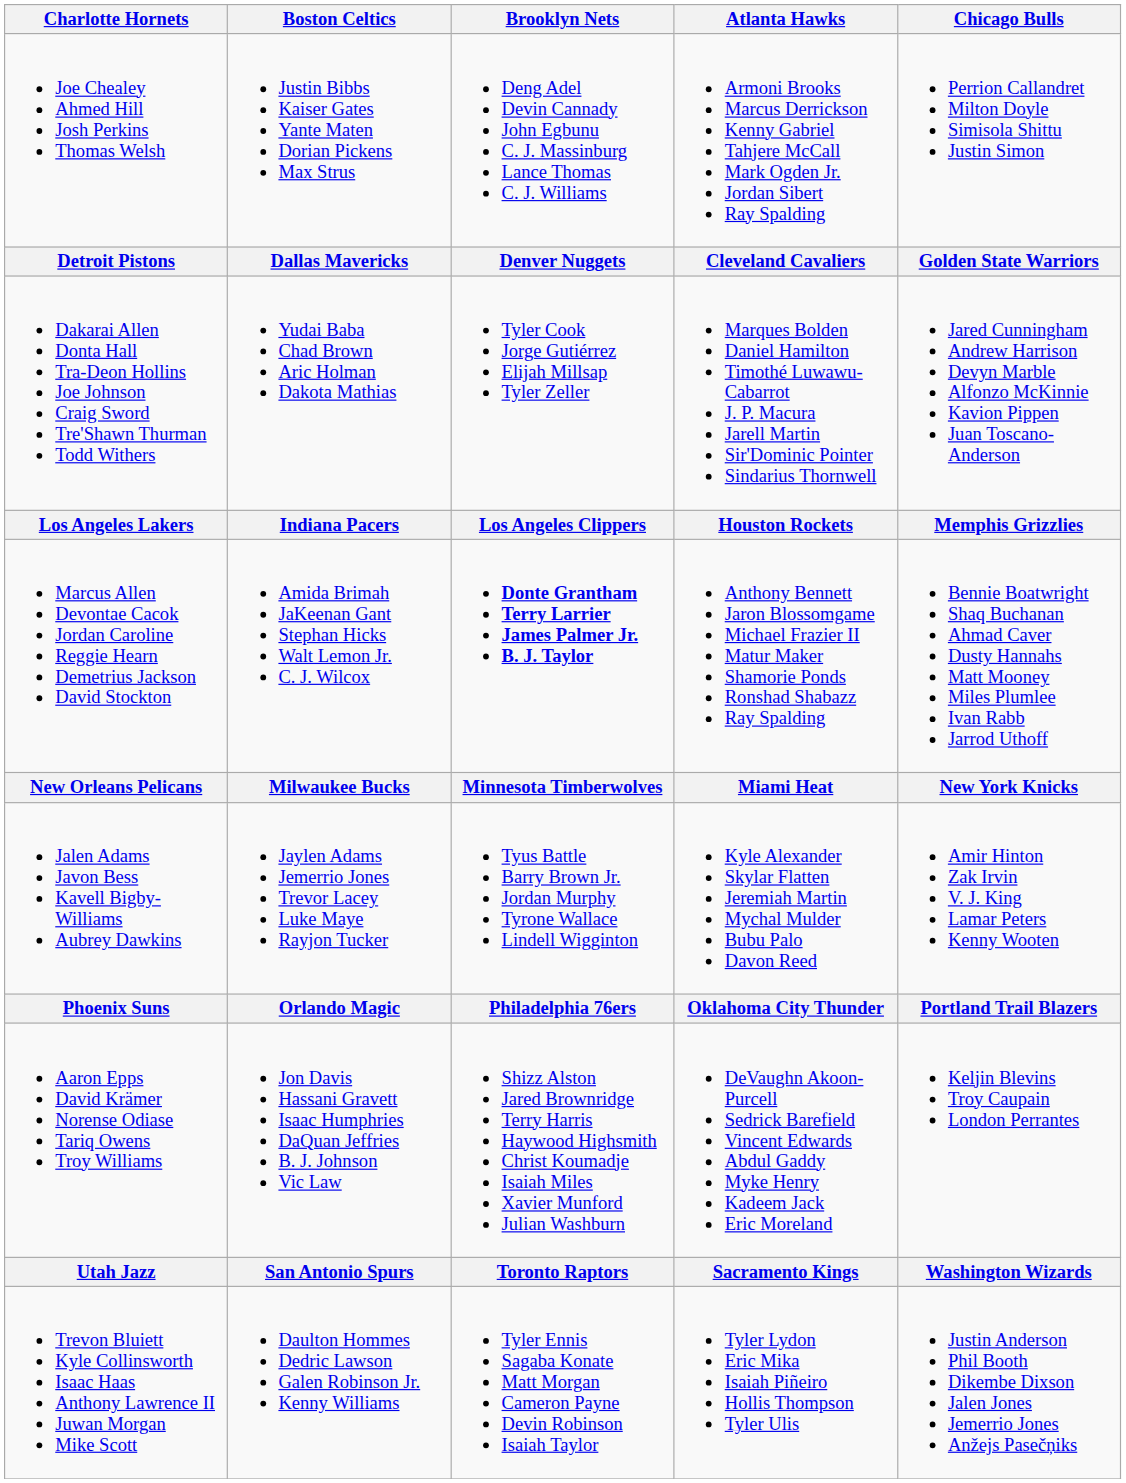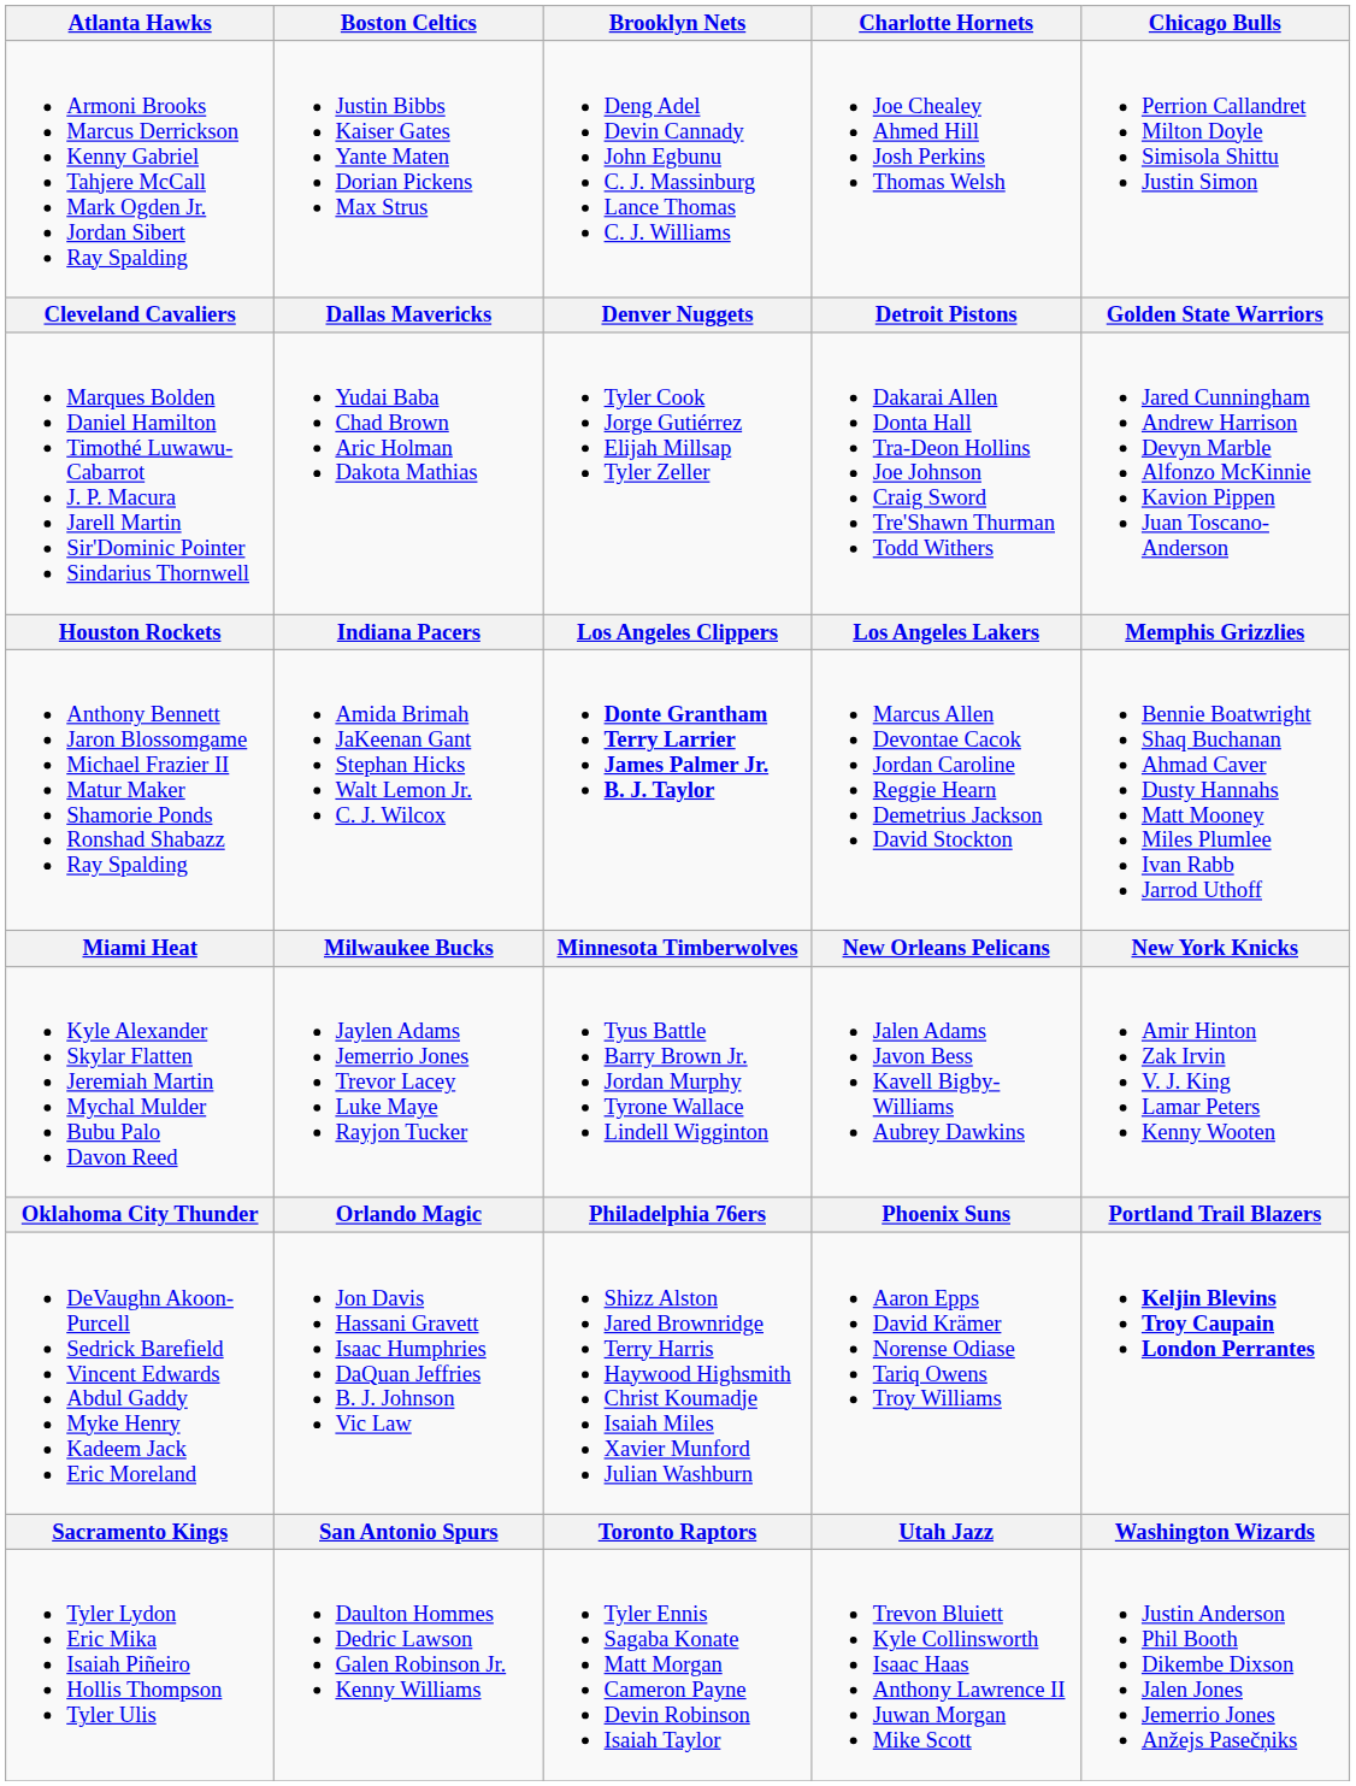columns swapped: Atlanta Hawks <-> Charlotte Hornets
row 10 | Chicago Bulls: normal -> bold
